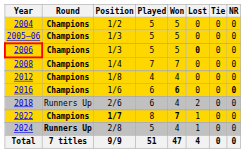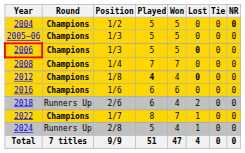2004 | NR: normal -> bold
2012 | Played: normal -> bold
2012 | Lost: normal -> bold
2016 | Won: bold -> normal
2016 | NR: bold -> normal
2022 | Position: bold -> normal
2022 | Won: bold -> normal
2024 | Round: bold -> normal
